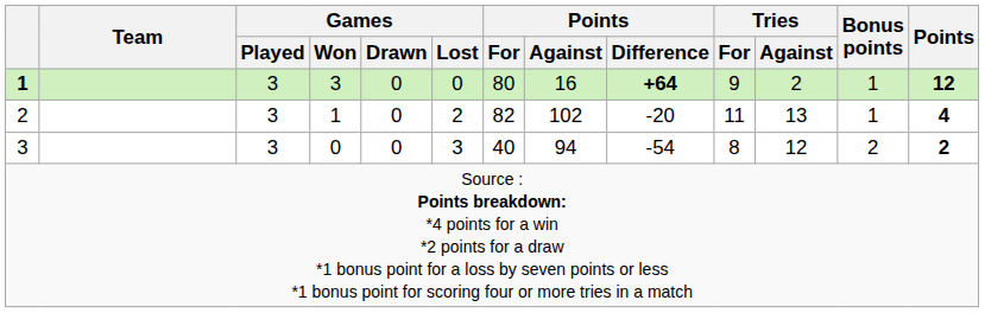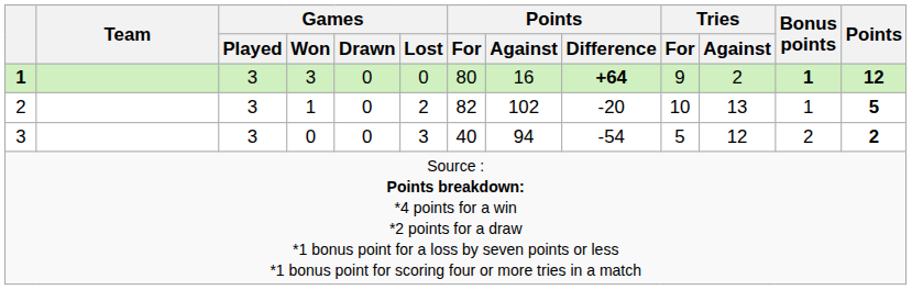row 3 | Bonus points: normal -> bold
row 4 | Tries / For: 11 -> 10
row 4 | Points: 4 -> 5
row 5 | Tries / For: 8 -> 5
